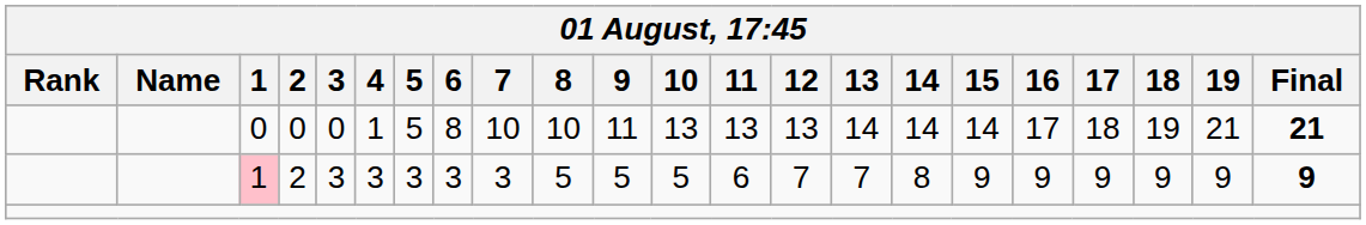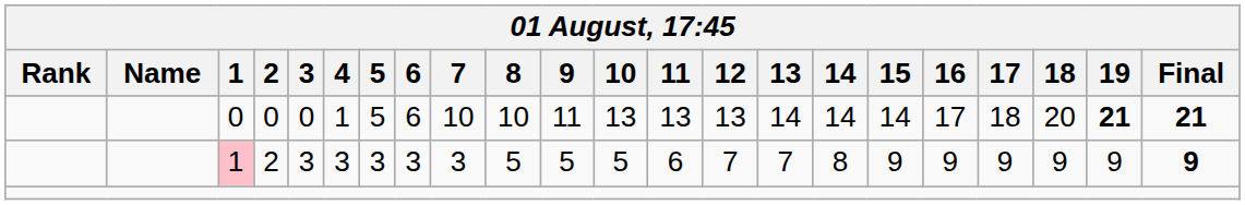row 3 | 6: 8 -> 6
row 3 | 18: 19 -> 20
row 3 | 19: normal -> bold
